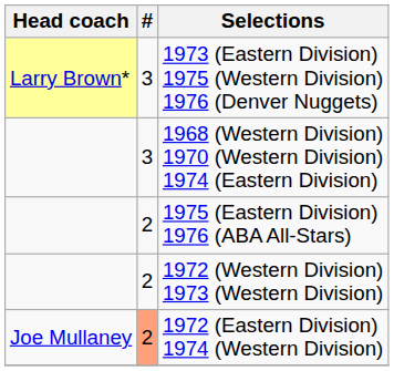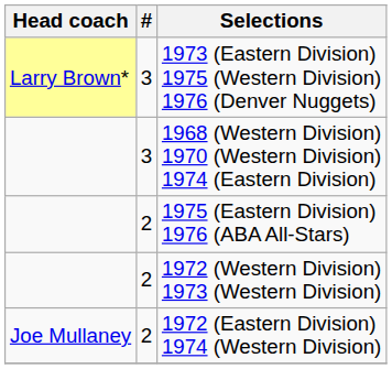1972 (Eastern Division) 1974 (Western Division) | #: lightsalmon background -> no background
